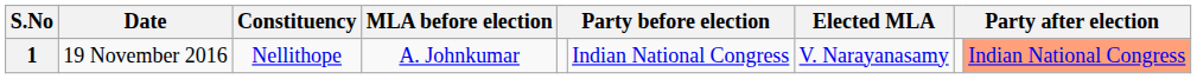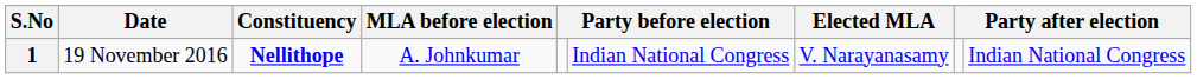1 | Constituency: normal -> bold
1 | column 9: lightsalmon background -> no background
